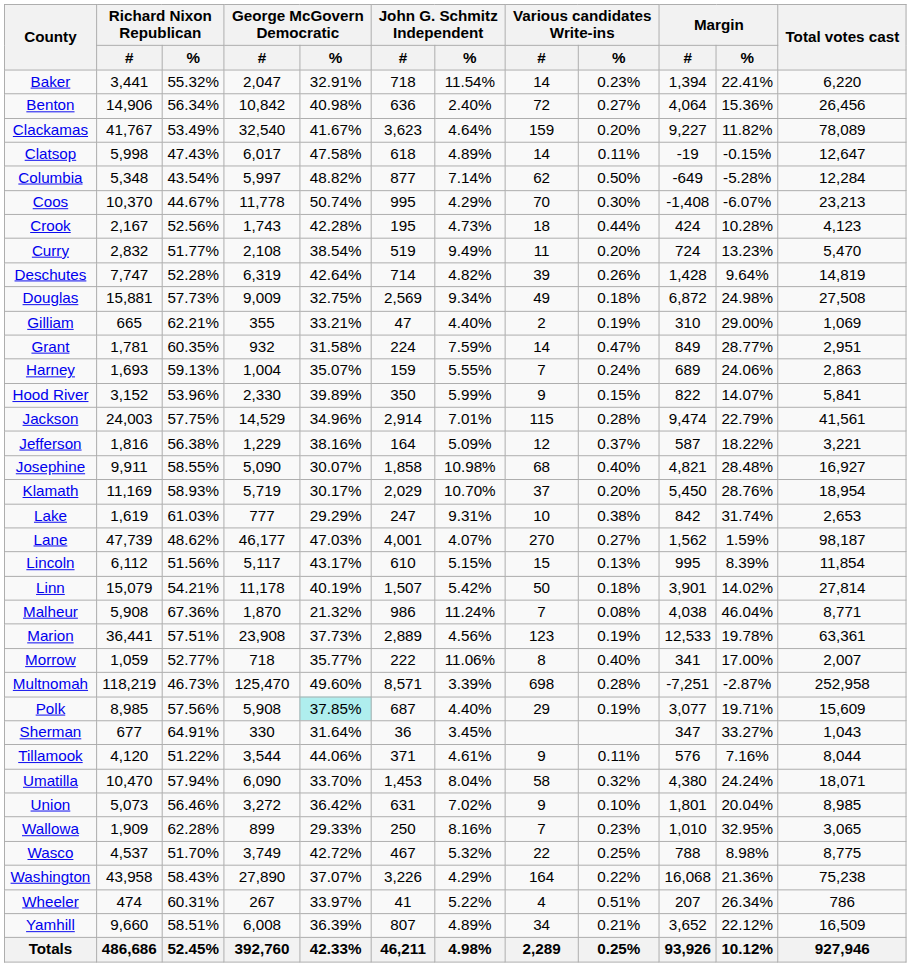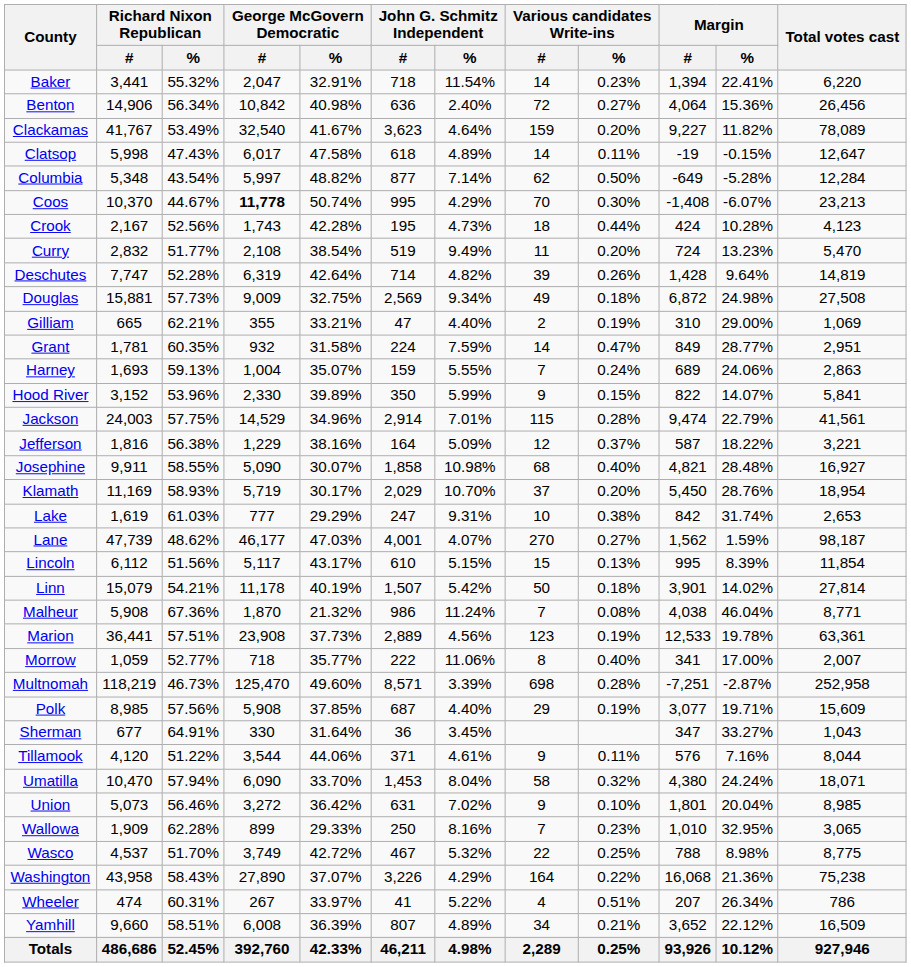Coos | George McGovern Democratic / #: normal -> bold
Polk | George McGovern Democratic / %: paleturquoise background -> no background
